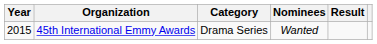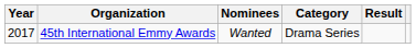columns swapped: Category <-> Nominees
45th International Emmy Awards | Year: 2015 -> 2017
